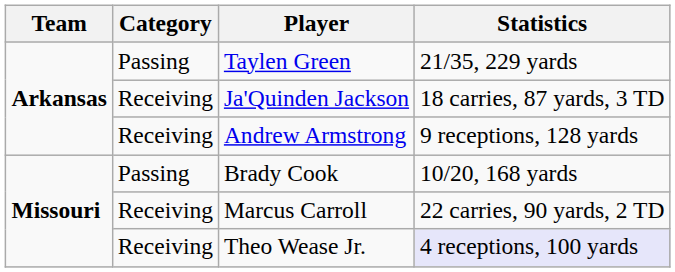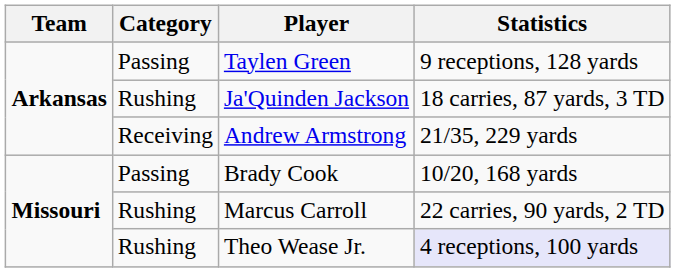Taylen Green | Statistics: 21/35, 229 yards -> 9 receptions, 128 yards
Ja'Quinden Jackson | Category: Receiving -> Rushing
Andrew Armstrong | Statistics: 9 receptions, 128 yards -> 21/35, 229 yards
Marcus Carroll | Category: Receiving -> Rushing
Theo Wease Jr. | Category: Receiving -> Rushing
